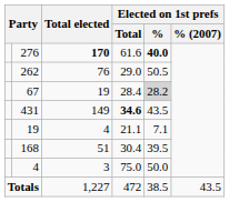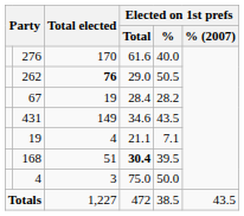276 | Total elected: bold -> normal
276 | Elected on 1st prefs / %: bold -> normal
262 | Total elected: normal -> bold
67 | Elected on 1st prefs / %: lightgrey background -> no background
431 | Elected on 1st prefs / Total: bold -> normal
168 | Elected on 1st prefs / Total: normal -> bold
